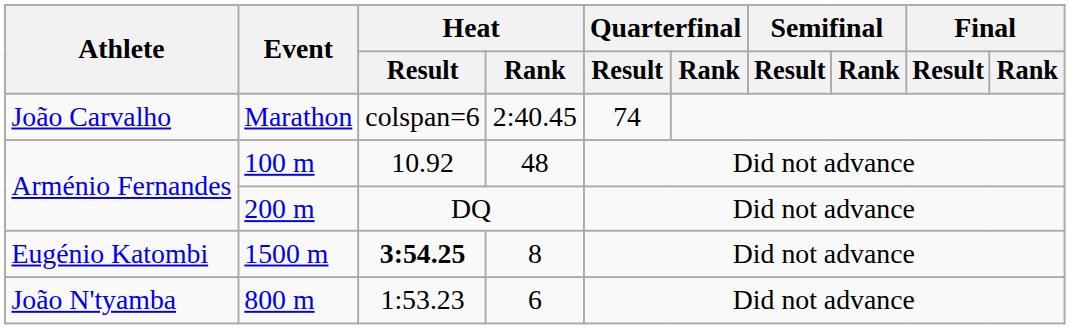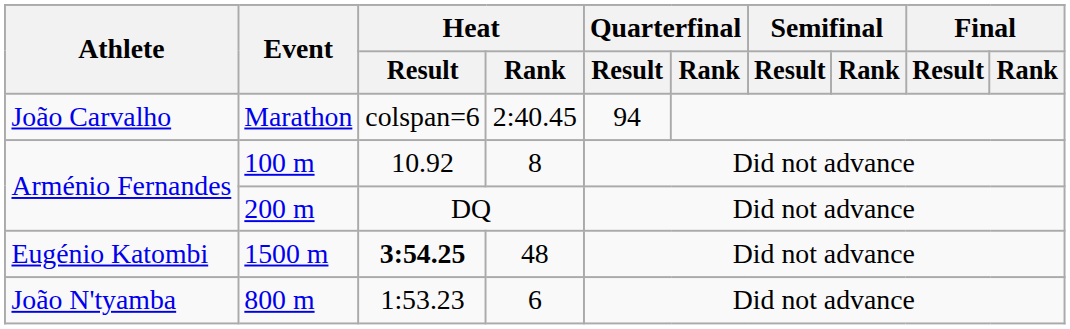Marathon | Quarterfinal / Result: 74 -> 94
100 m | Heat / Rank: 48 -> 8
1500 m | Heat / Rank: 8 -> 48
